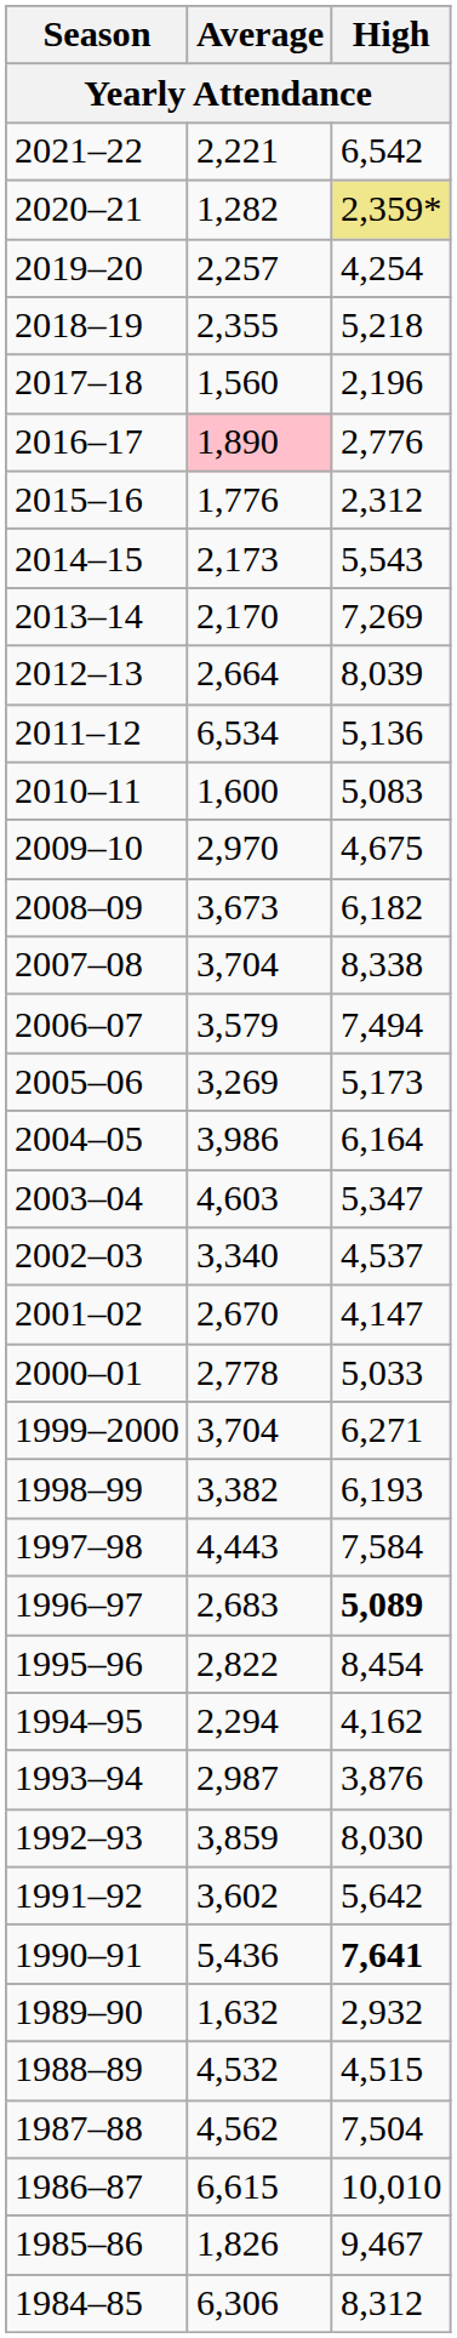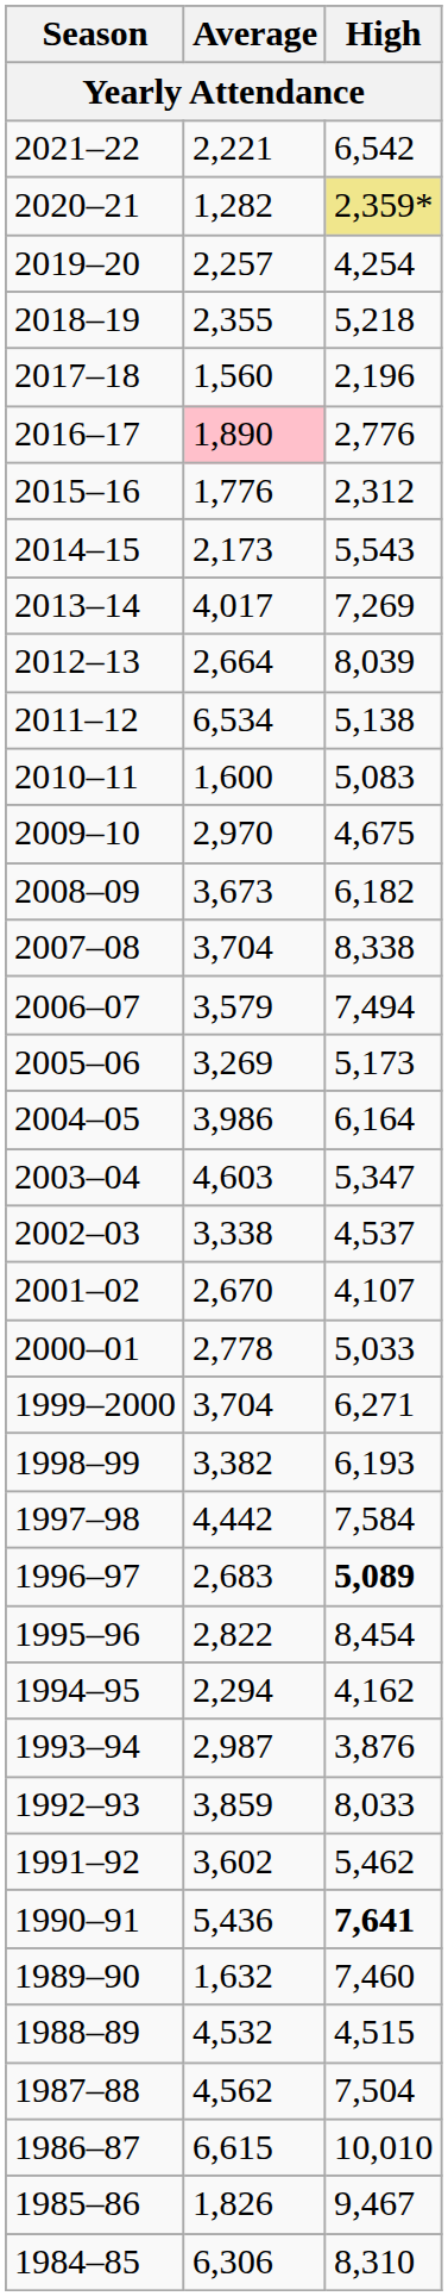2013–14 | Average: 2,170 -> 4,017
2011–12 | High: 5,136 -> 5,138
2002–03 | Average: 3,340 -> 3,338
2001–02 | High: 4,147 -> 4,107
1997–98 | Average: 4,443 -> 4,442
1992–93 | High: 8,030 -> 8,033
1991–92 | High: 5,642 -> 5,462
1989–90 | High: 2,932 -> 7,460
1984–85 | High: 8,312 -> 8,310
